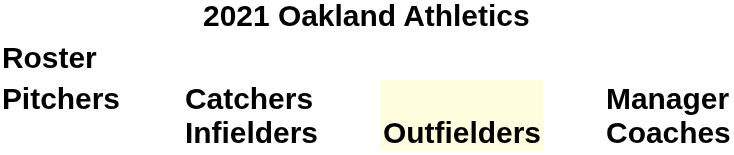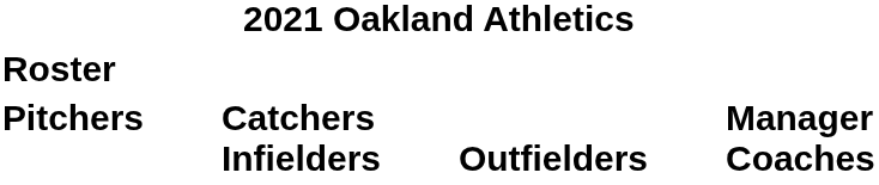Pitchers | column 3: lightyellow background -> no background
